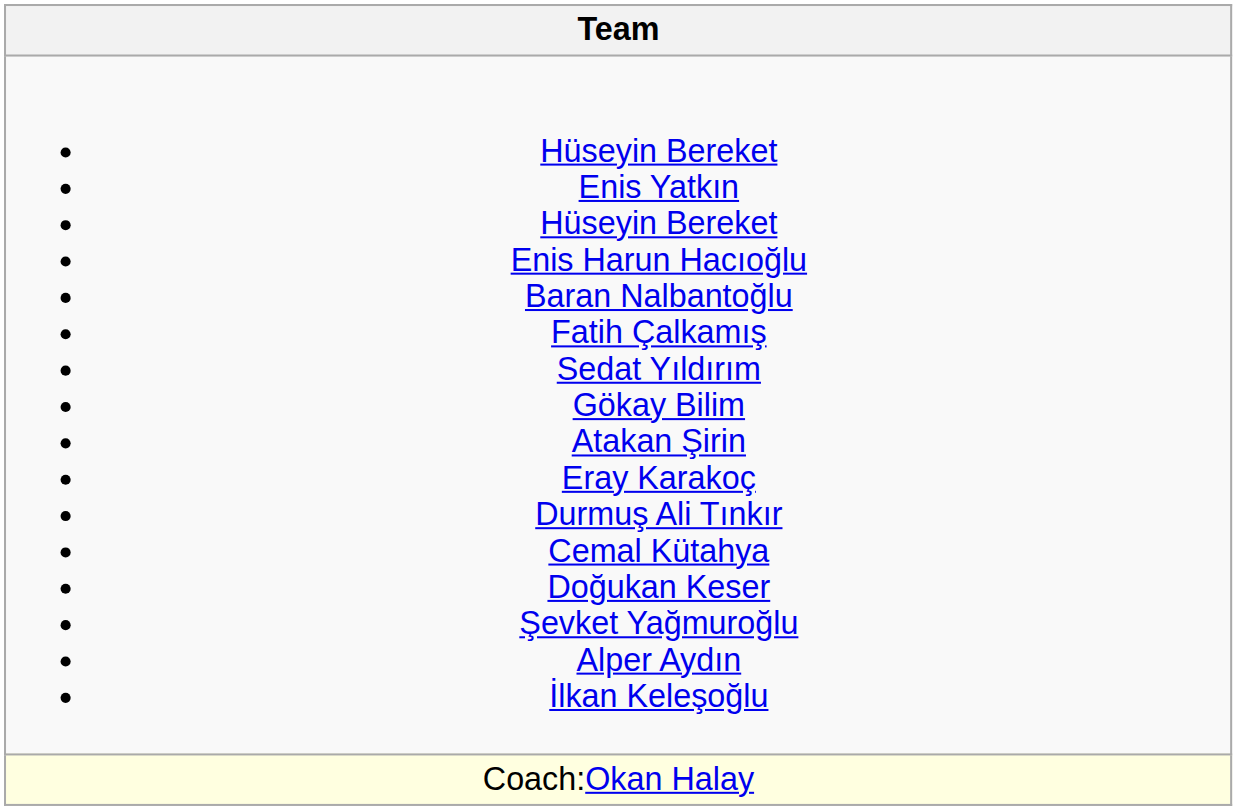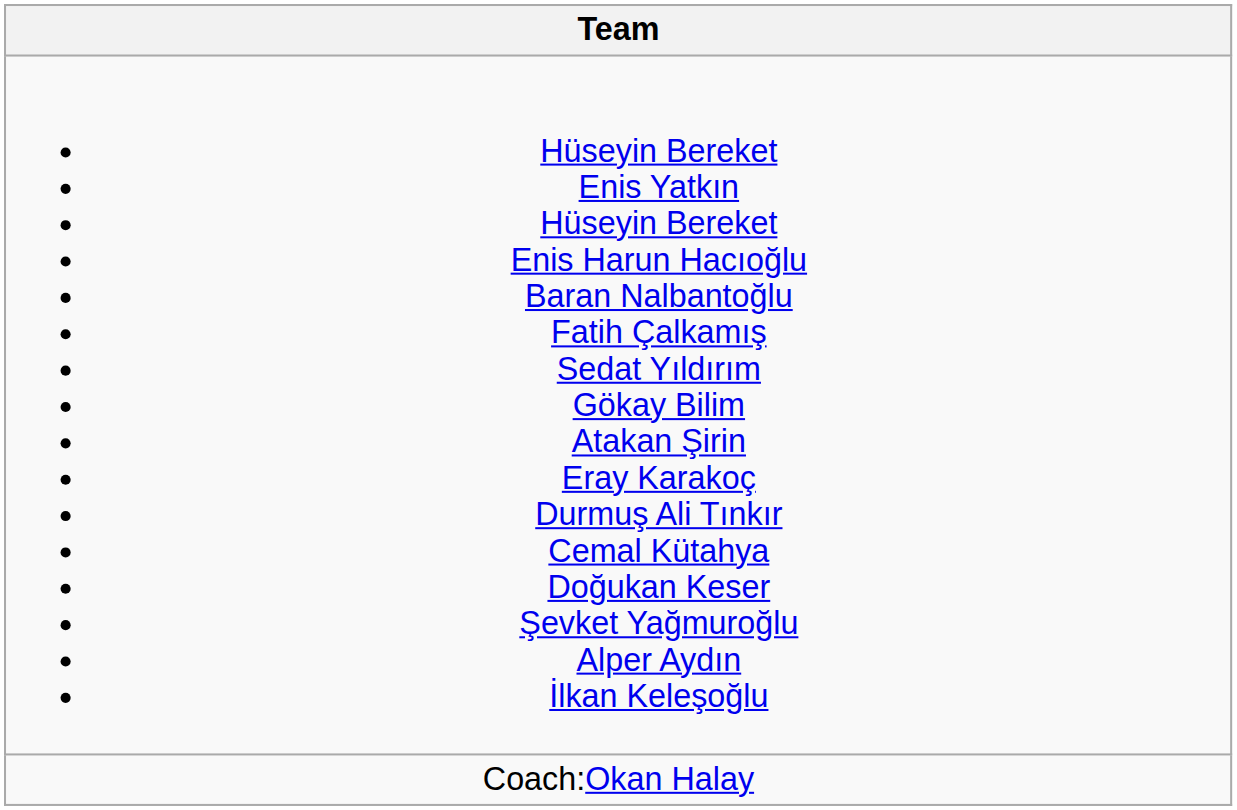row 3 | column 1: lightyellow background -> no background
